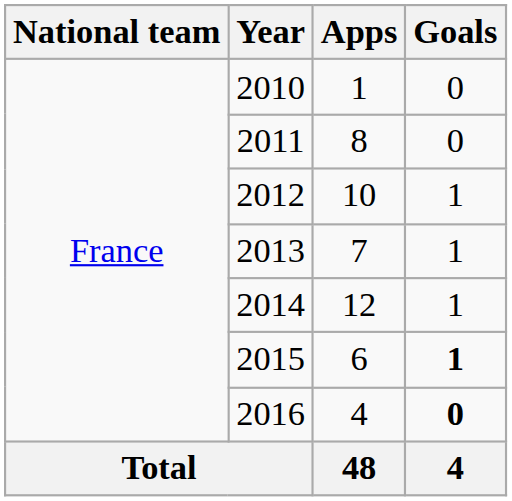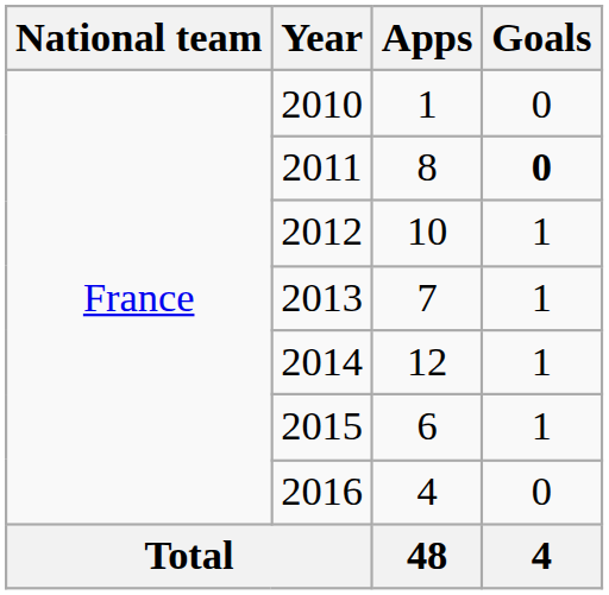2011 | Goals: normal -> bold
2015 | Goals: bold -> normal
2016 | Goals: bold -> normal
